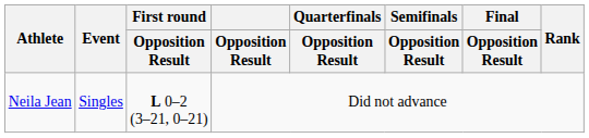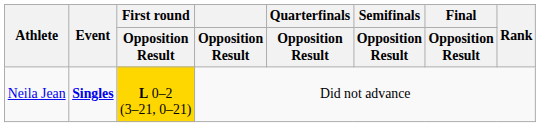Neila Jean | Event: normal -> bold
Neila Jean | First round / Opposition Result: no background -> gold background
